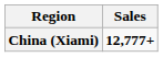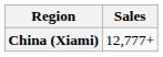China (Xiami) | Sales: bold -> normal
